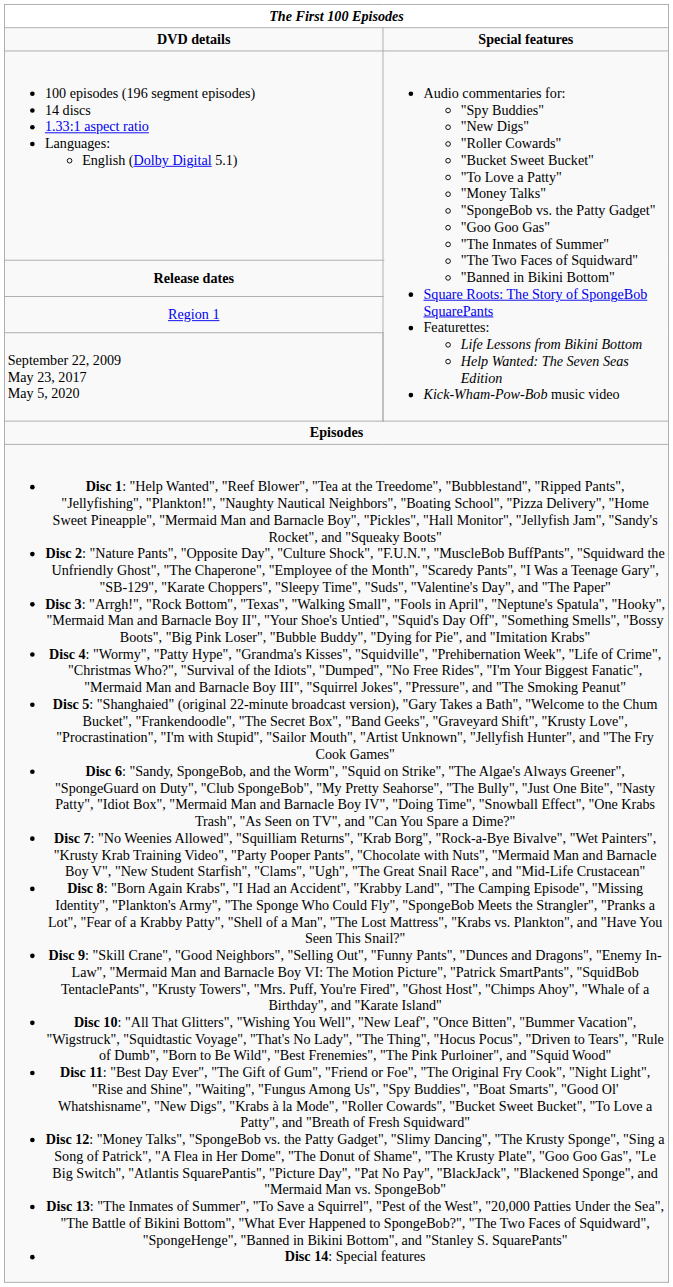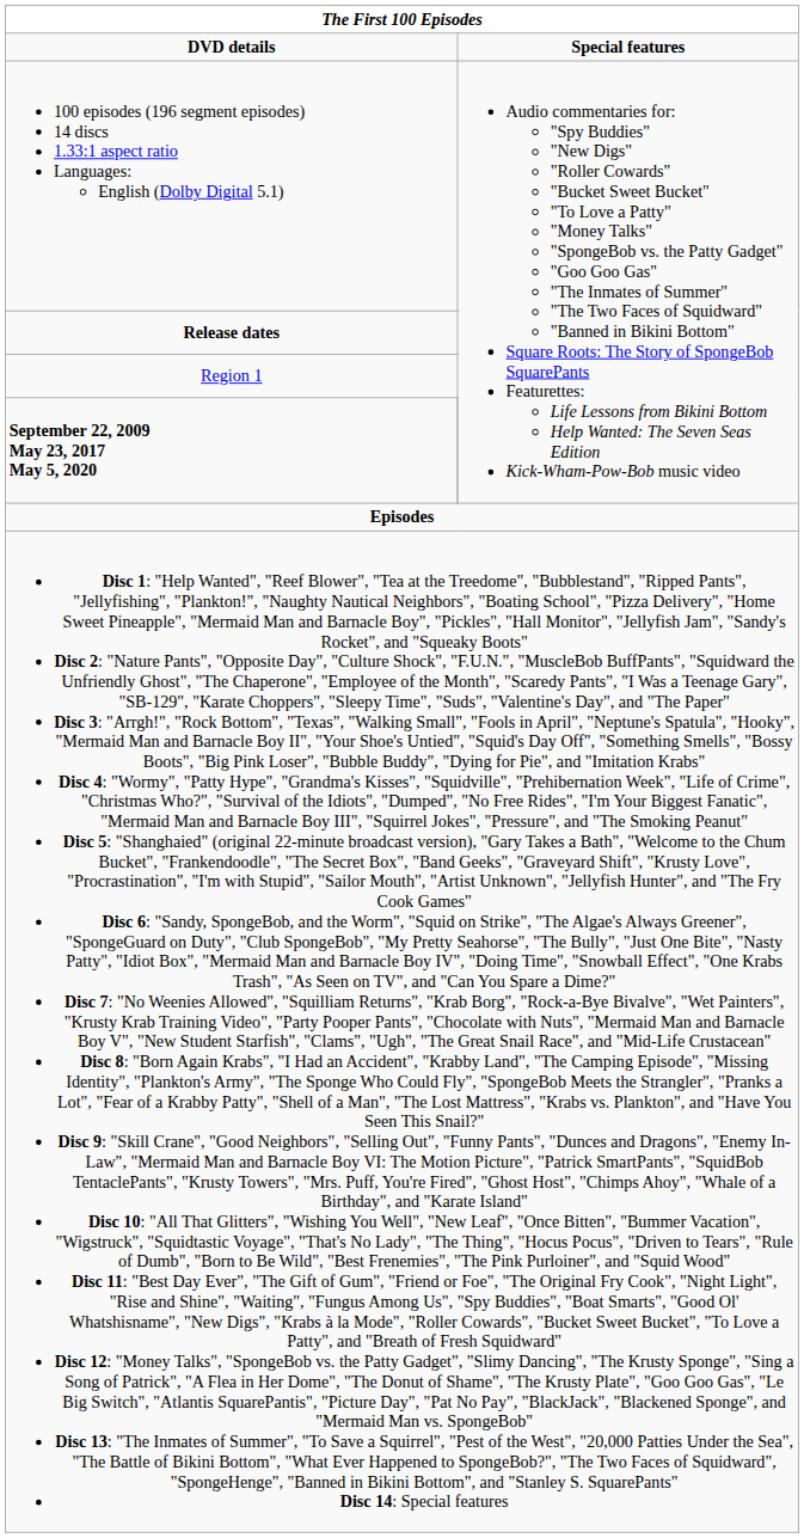September 22, 2009 May 23, 2017 May 5, 2020 | column 1: normal -> bold
